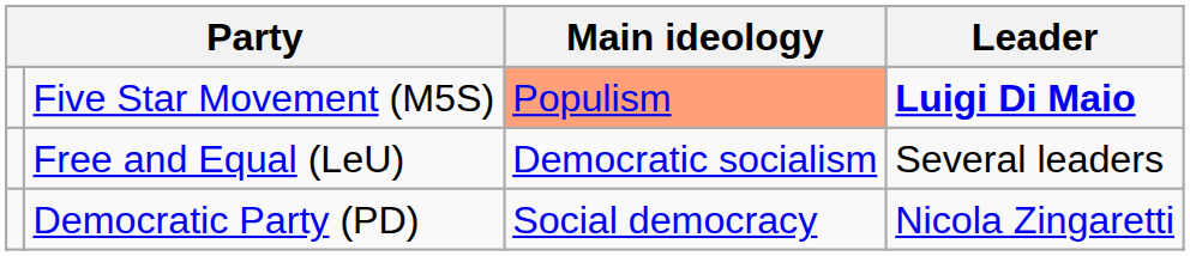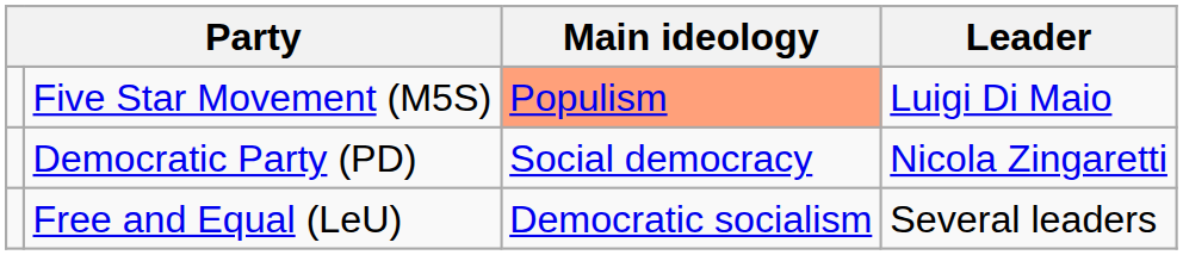Five Star Movement (M5S) | Leader: bold -> normal
rows swapped: Democratic Party (PD) <-> Free and Equal (LeU)
